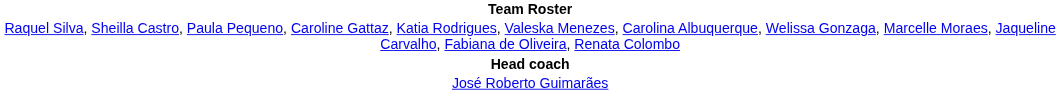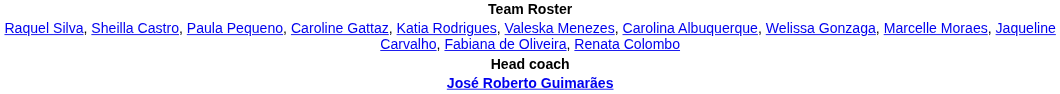row 4 | column 1: normal -> bold
